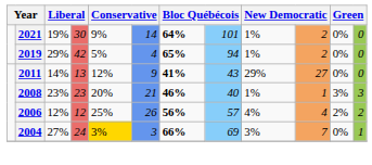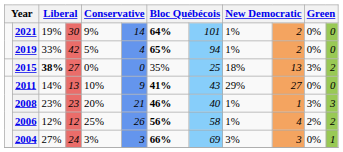2019 | column 3: 29% -> 33%
+ row: 2015 | 38% | 27 | 0% | 0 | 35% | 25 | 18% | 13 | 3% | 2
2011 | column 5: 12% -> 10%
2006 | column 8: 57 -> 58
2006 | column 9: 4% -> 1%
2004 | column 5: gold background -> no background
2004 | column 10: 7 -> 3
